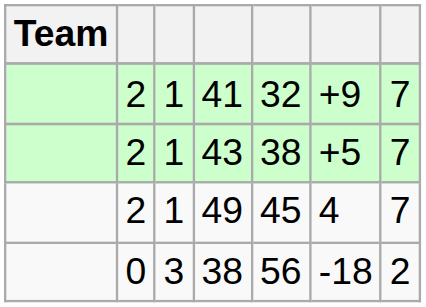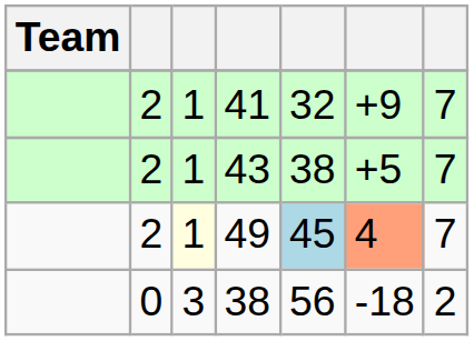49 | column 3: no background -> lightyellow background
49 | column 5: no background -> lightblue background
49 | column 6: no background -> lightsalmon background
